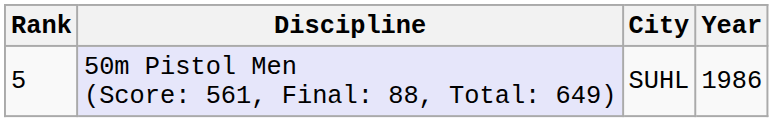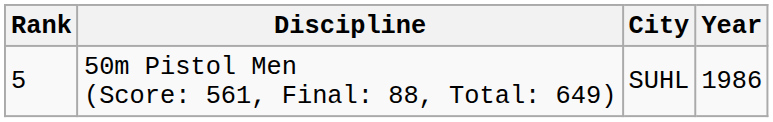row 2 | Discipline: lavender background -> no background
